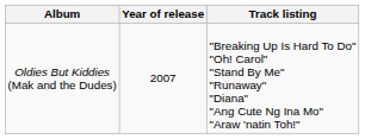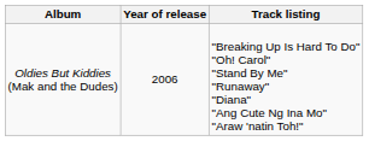Oldies But Kiddies (Mak and the Dudes) | Year of release: 2007 -> 2006
